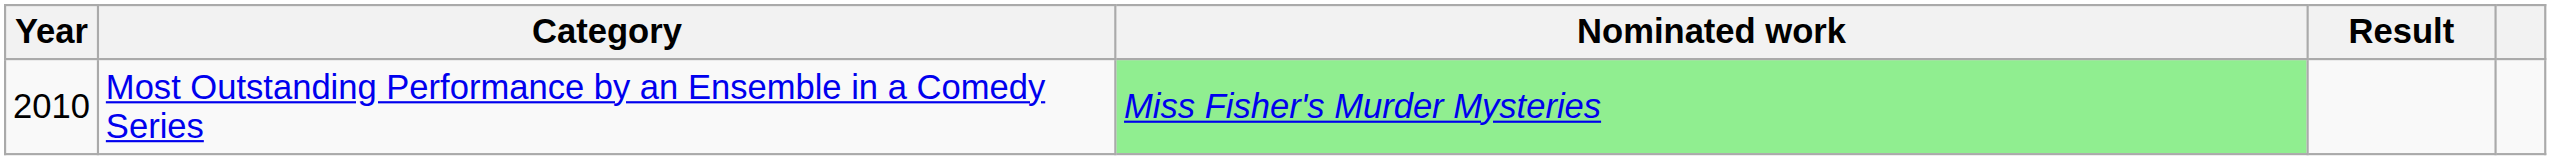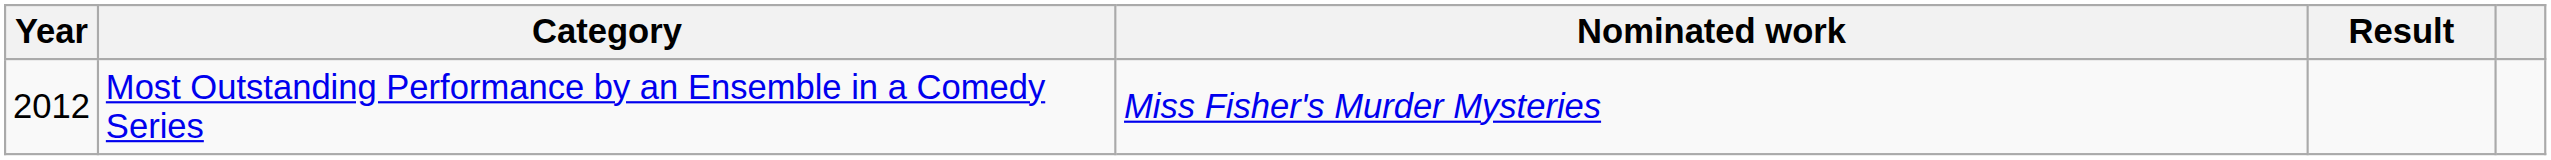row 2 | Year: 2010 -> 2012
row 2 | Nominated work: lightgreen background -> no background
